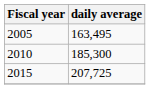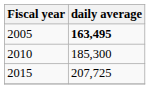2005 | daily average: normal -> bold
